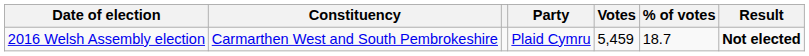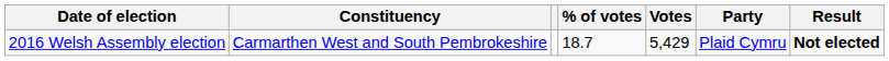columns swapped: Party <-> % of votes
2016 Welsh Assembly election | Votes: 5,459 -> 5,429
